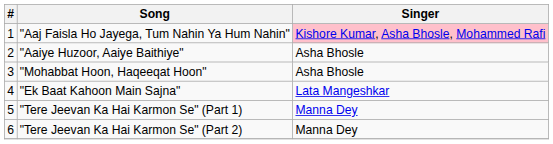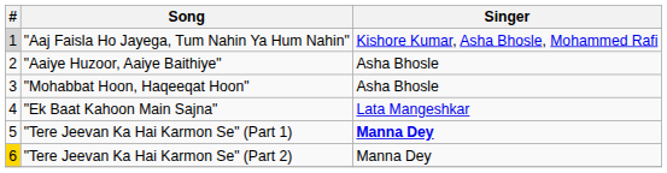"Aaj Faisla Ho Jayega, Tum Nahin Ya Hum Nahin" | #: no background -> lightgrey background
"Aaj Faisla Ho Jayega, Tum Nahin Ya Hum Nahin" | Singer: pink background -> no background
"Tere Jeevan Ka Hai Karmon Se" (Part 1) | Singer: normal -> bold
"Tere Jeevan Ka Hai Karmon Se" (Part 2) | #: no background -> gold background
